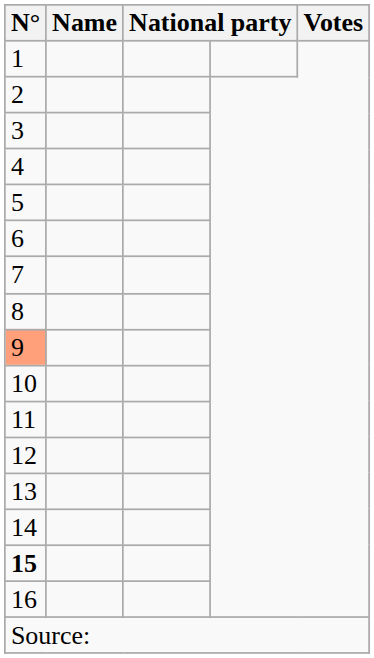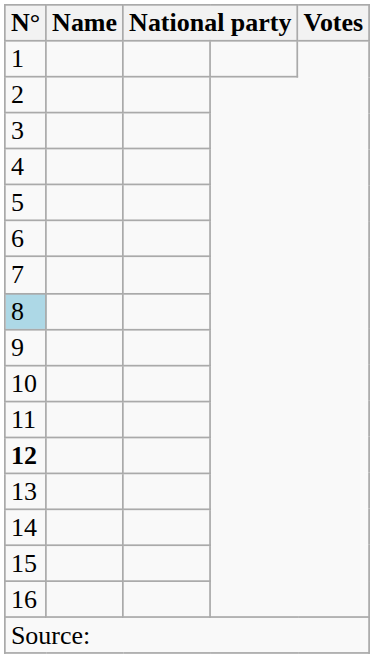8 | N°: no background -> lightblue background
9 | N°: lightsalmon background -> no background
12 | N°: normal -> bold
15 | N°: bold -> normal
